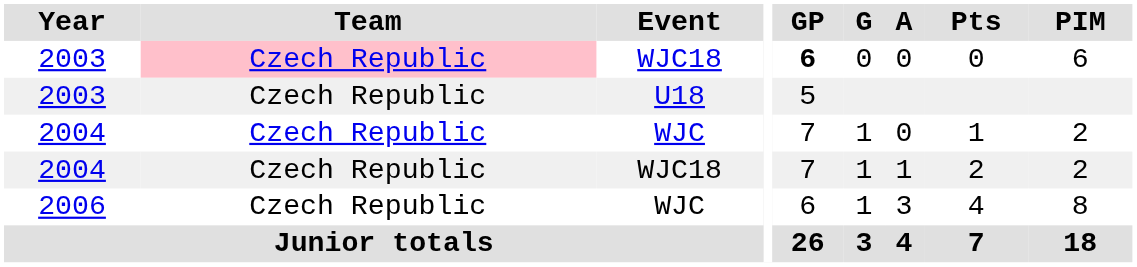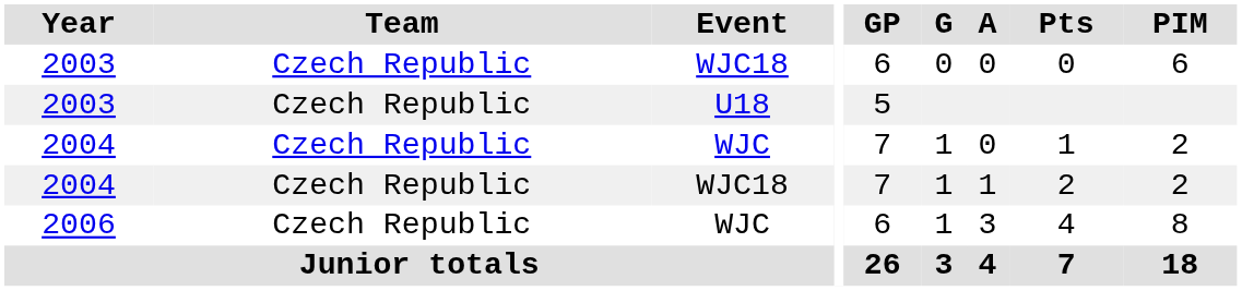2003 / WJC18 | Team: pink background -> no background
2003 / WJC18 | GP: bold -> normal
